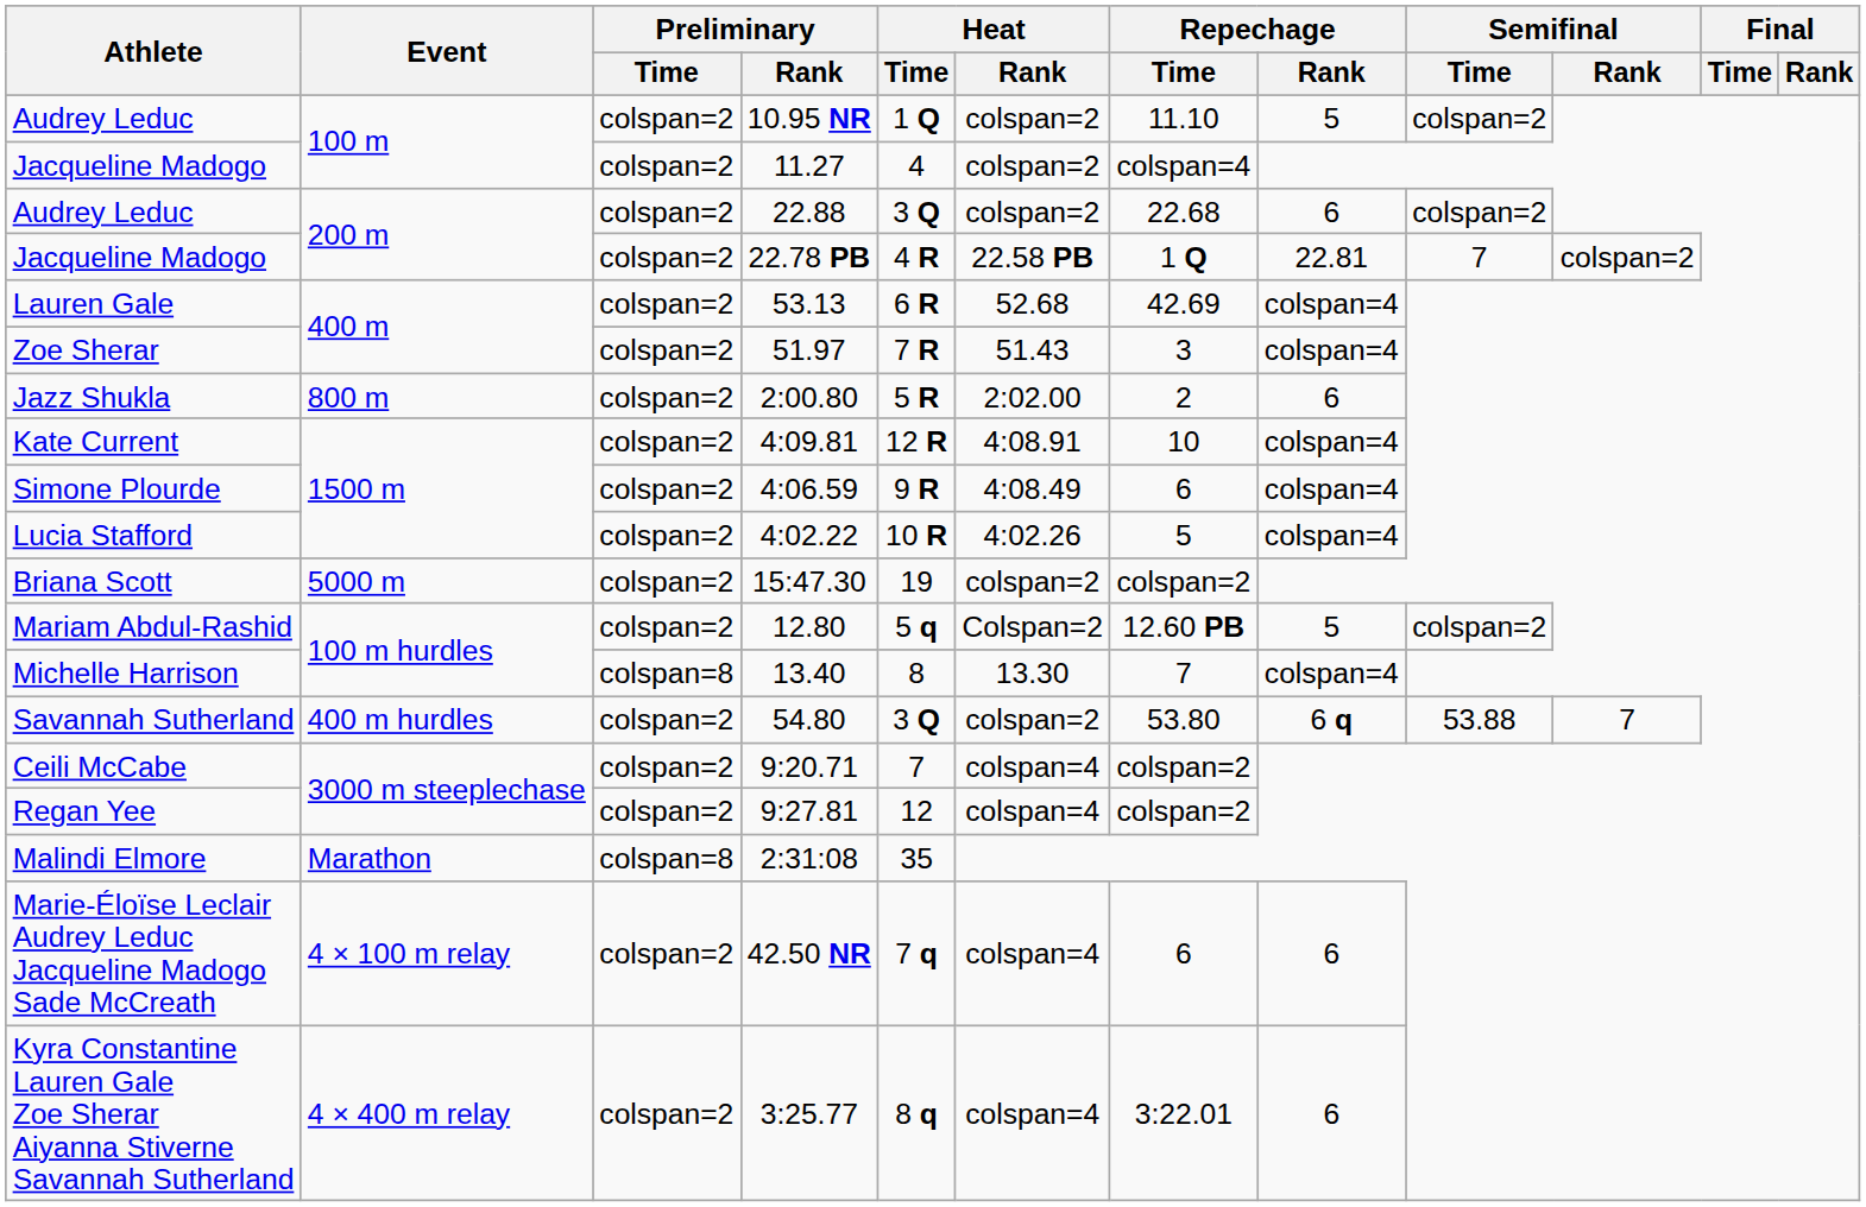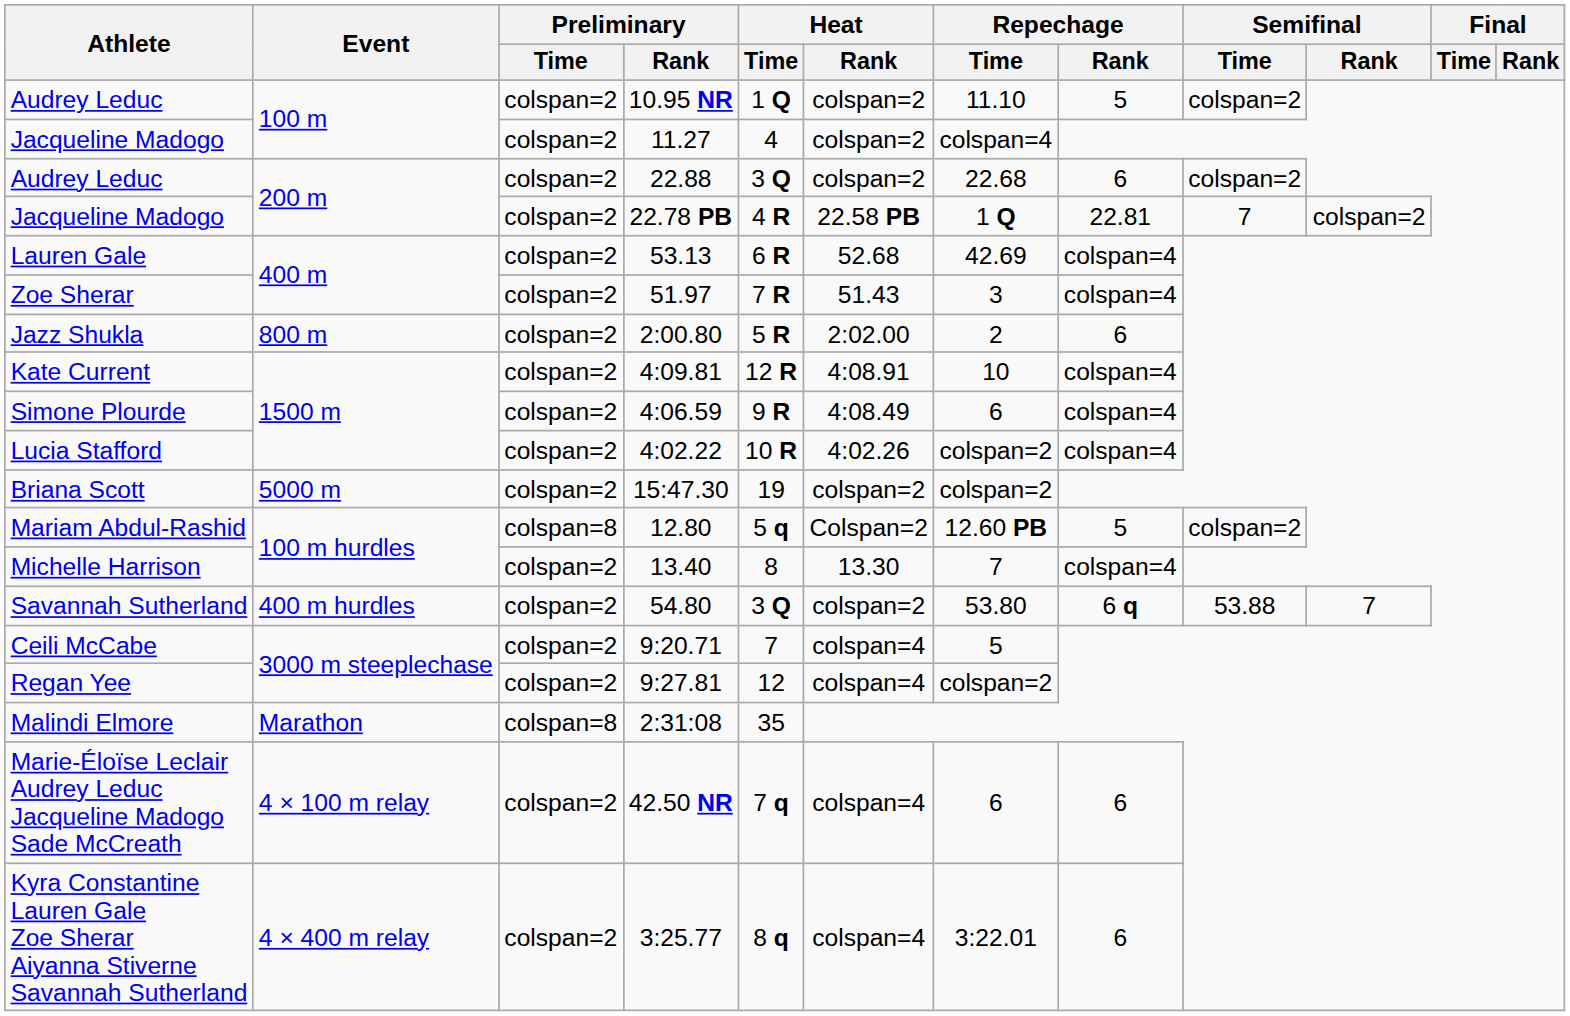4:02.22 | Repechage / Time: 5 -> colspan=2
12.80 | Preliminary / Time: colspan=2 -> colspan=8
13.40 | Preliminary / Time: colspan=8 -> colspan=2
9:20.71 | Repechage / Time: colspan=2 -> 5
